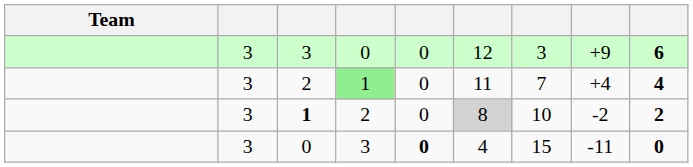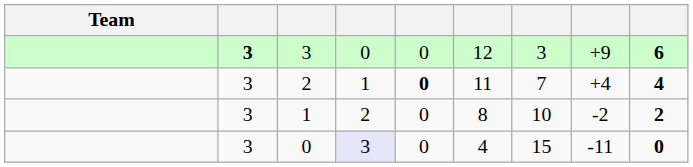row 2 | column 2: normal -> bold
row 3 | column 4: lightgreen background -> no background
row 3 | column 5: normal -> bold
row 4 | column 3: bold -> normal
row 4 | column 6: lightgrey background -> no background
row 5 | column 4: no background -> lavender background
row 5 | column 5: bold -> normal
